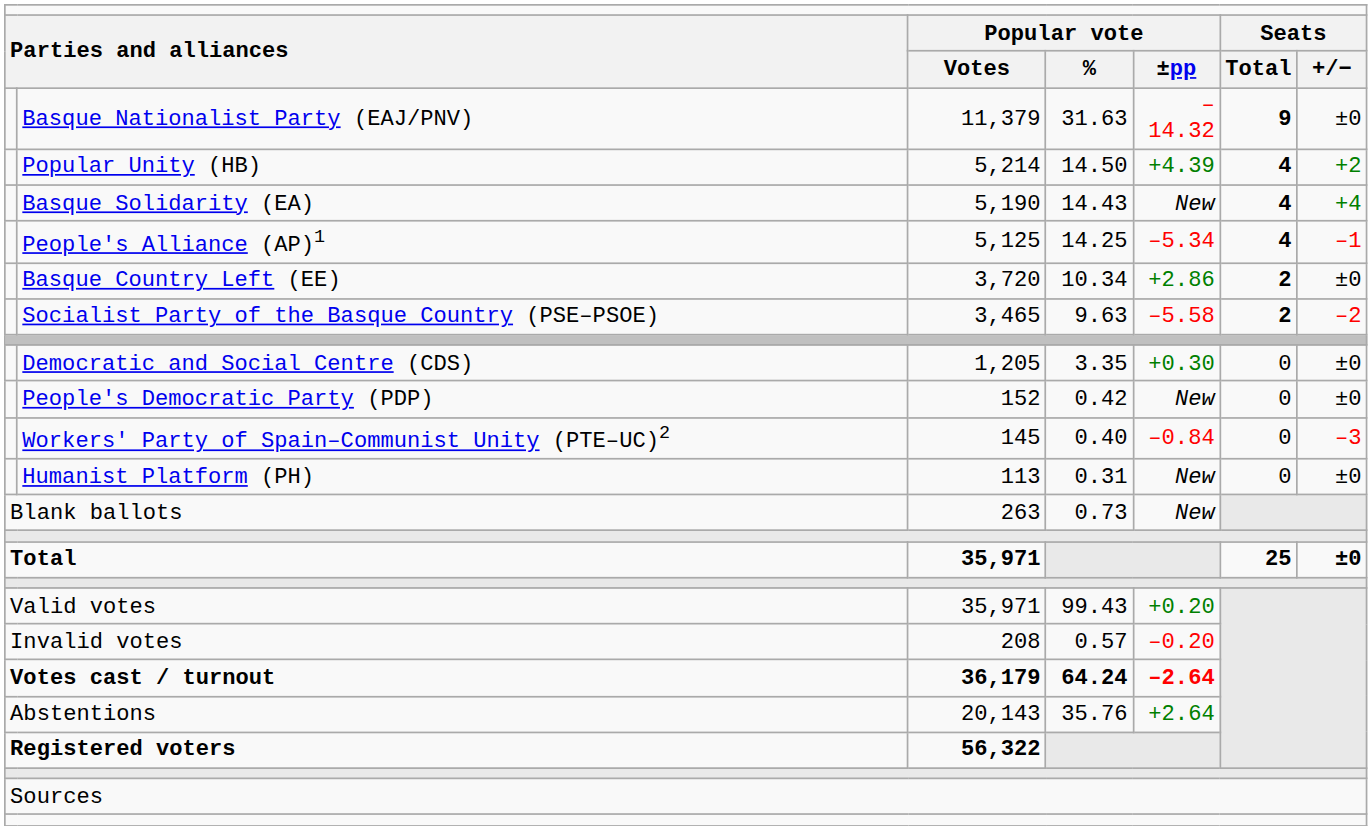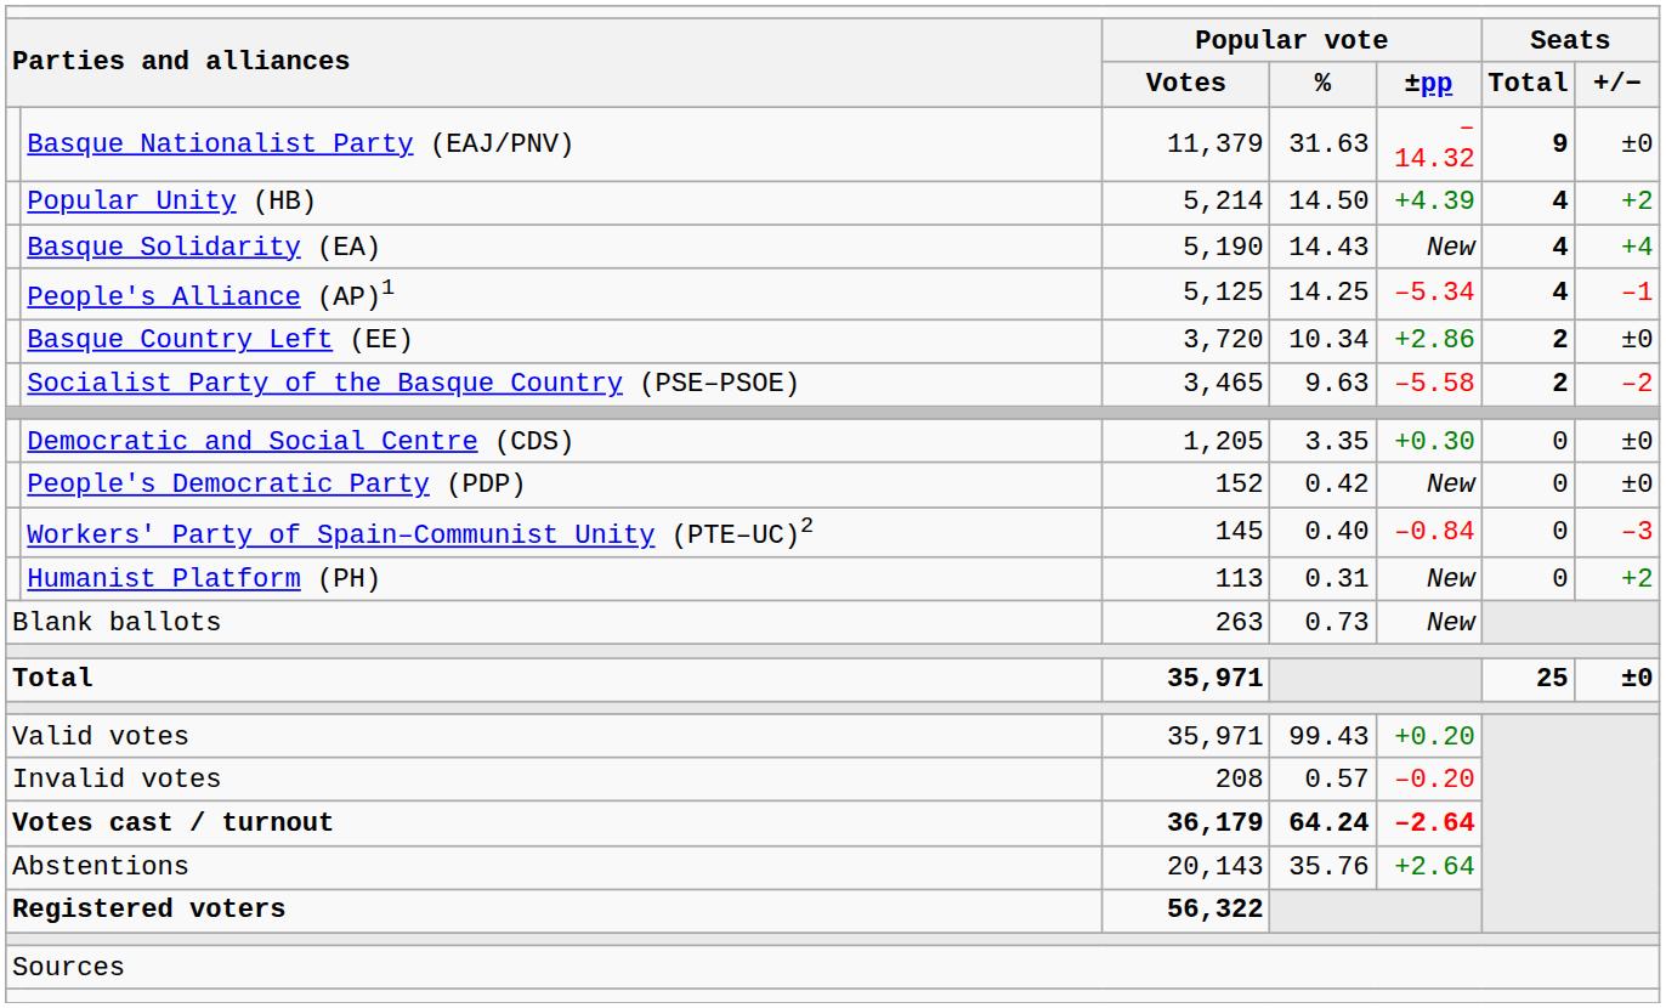Humanist Platform (PH) | column 7: ±0 -> +2
